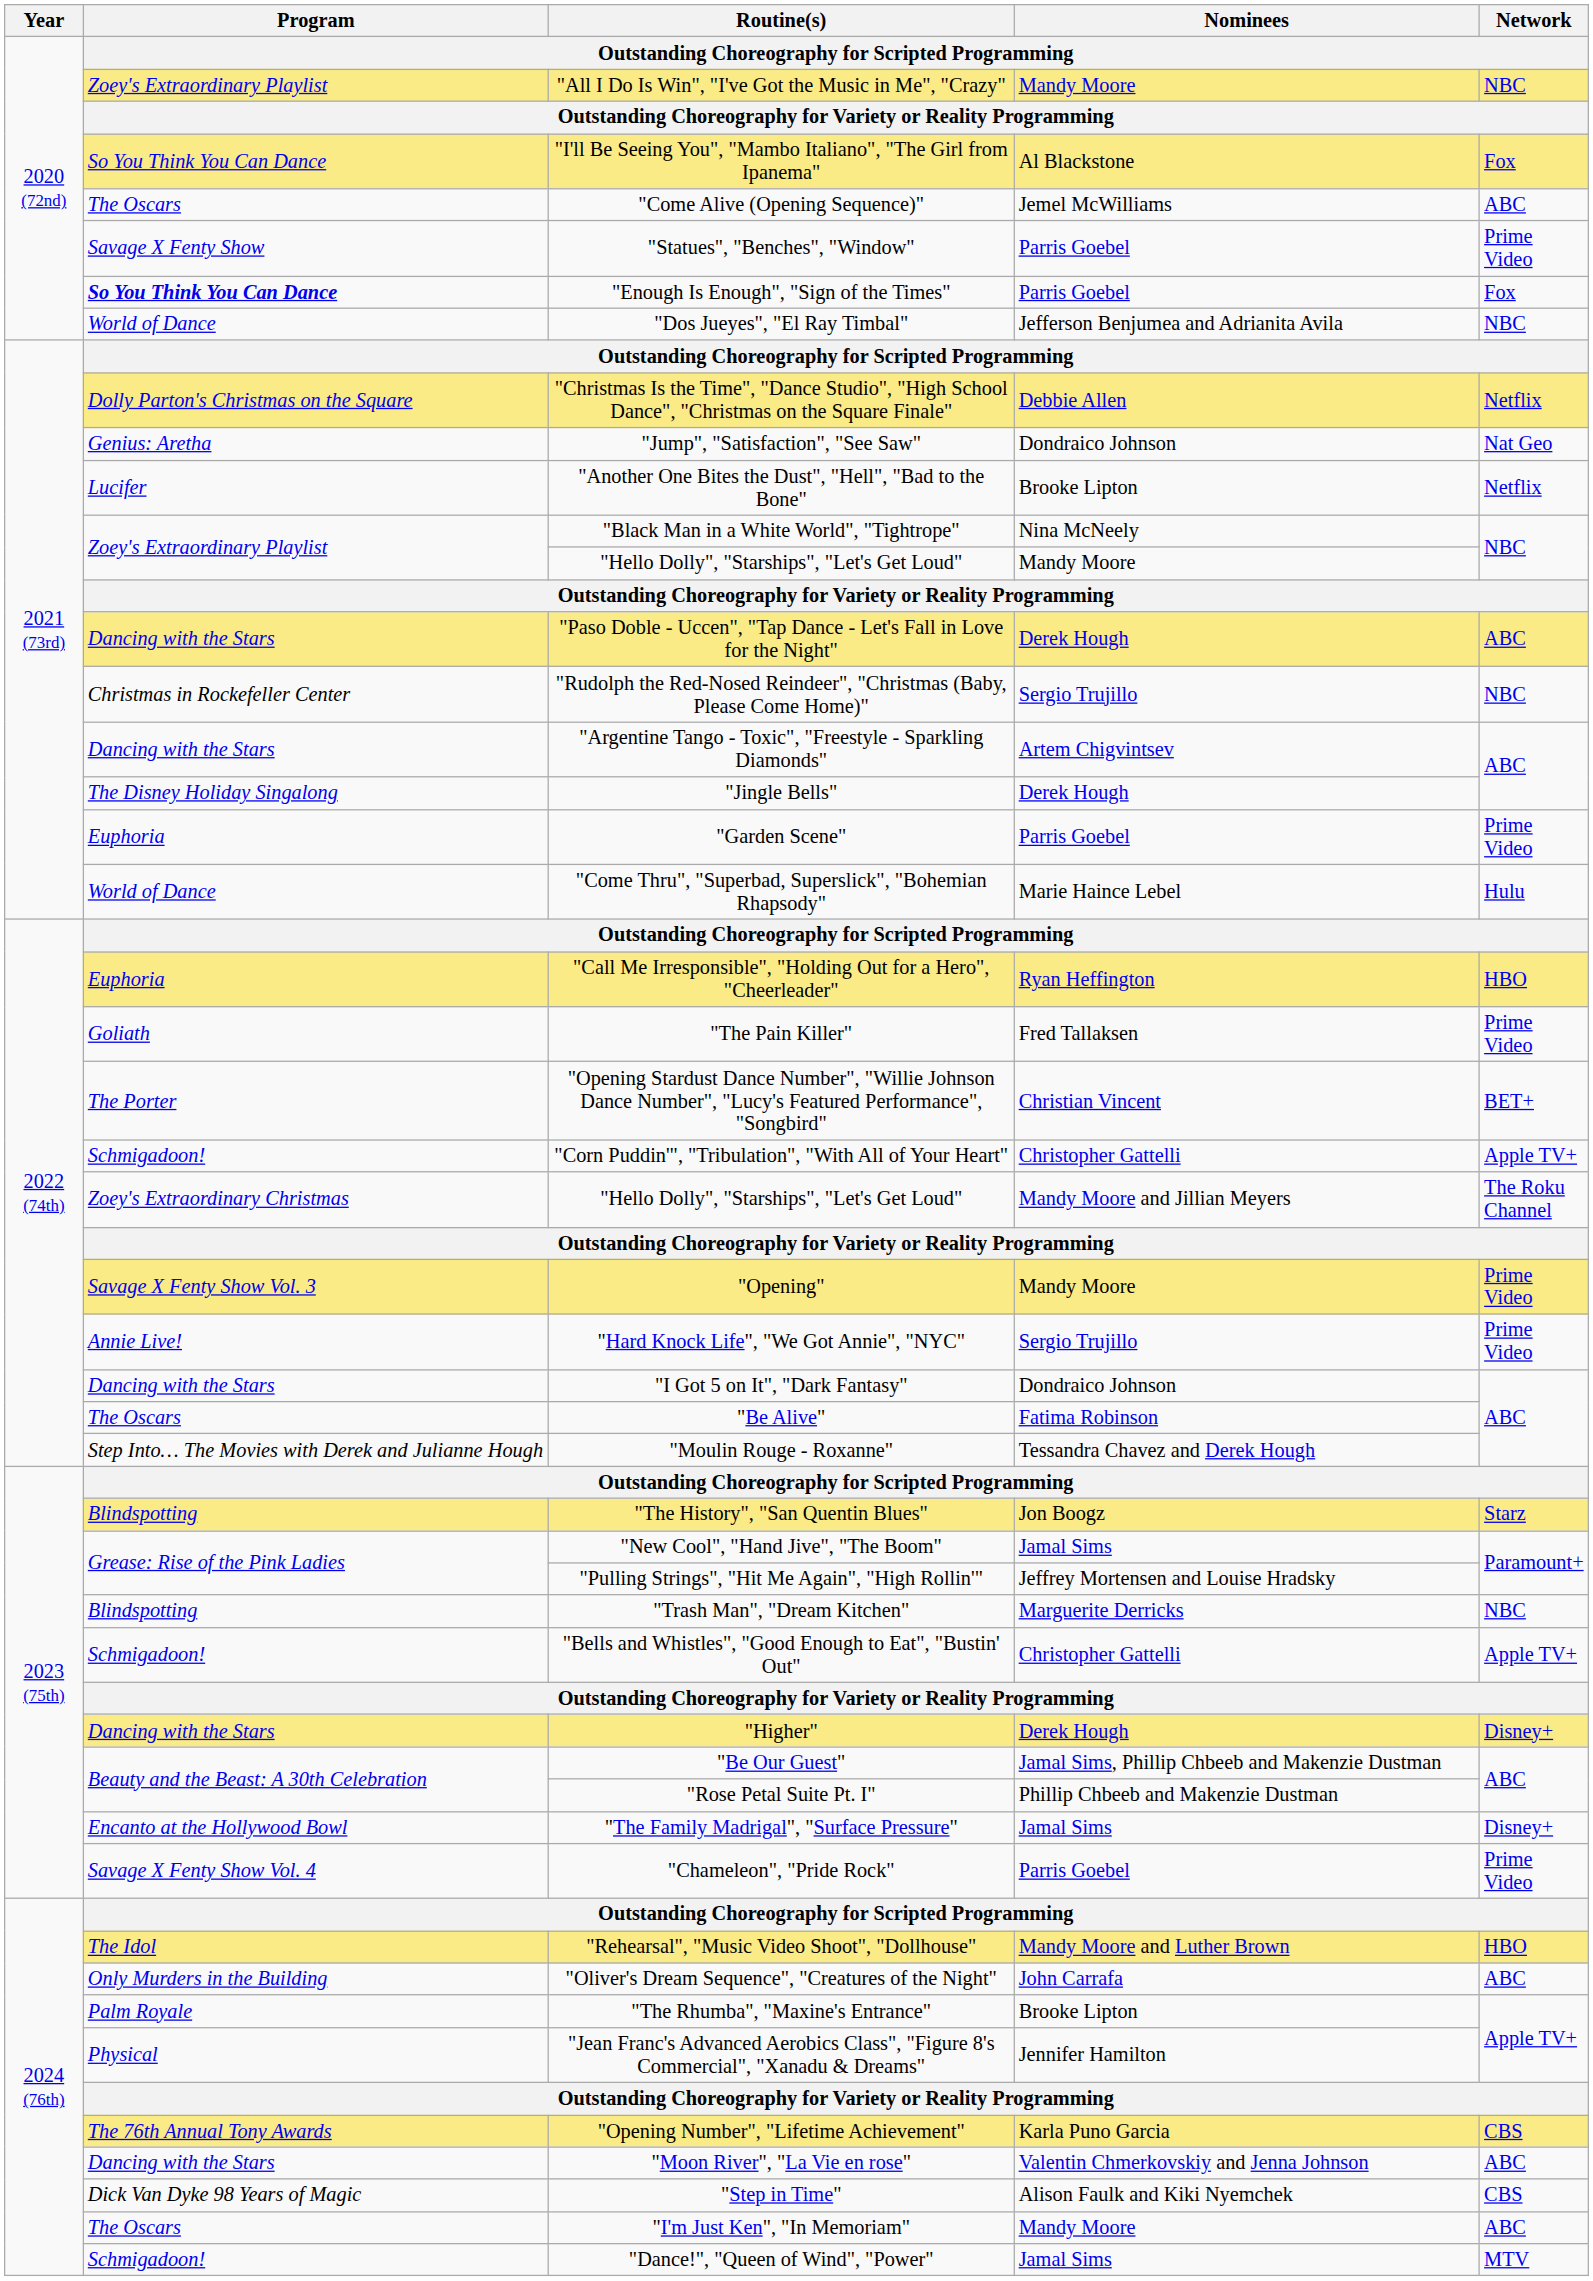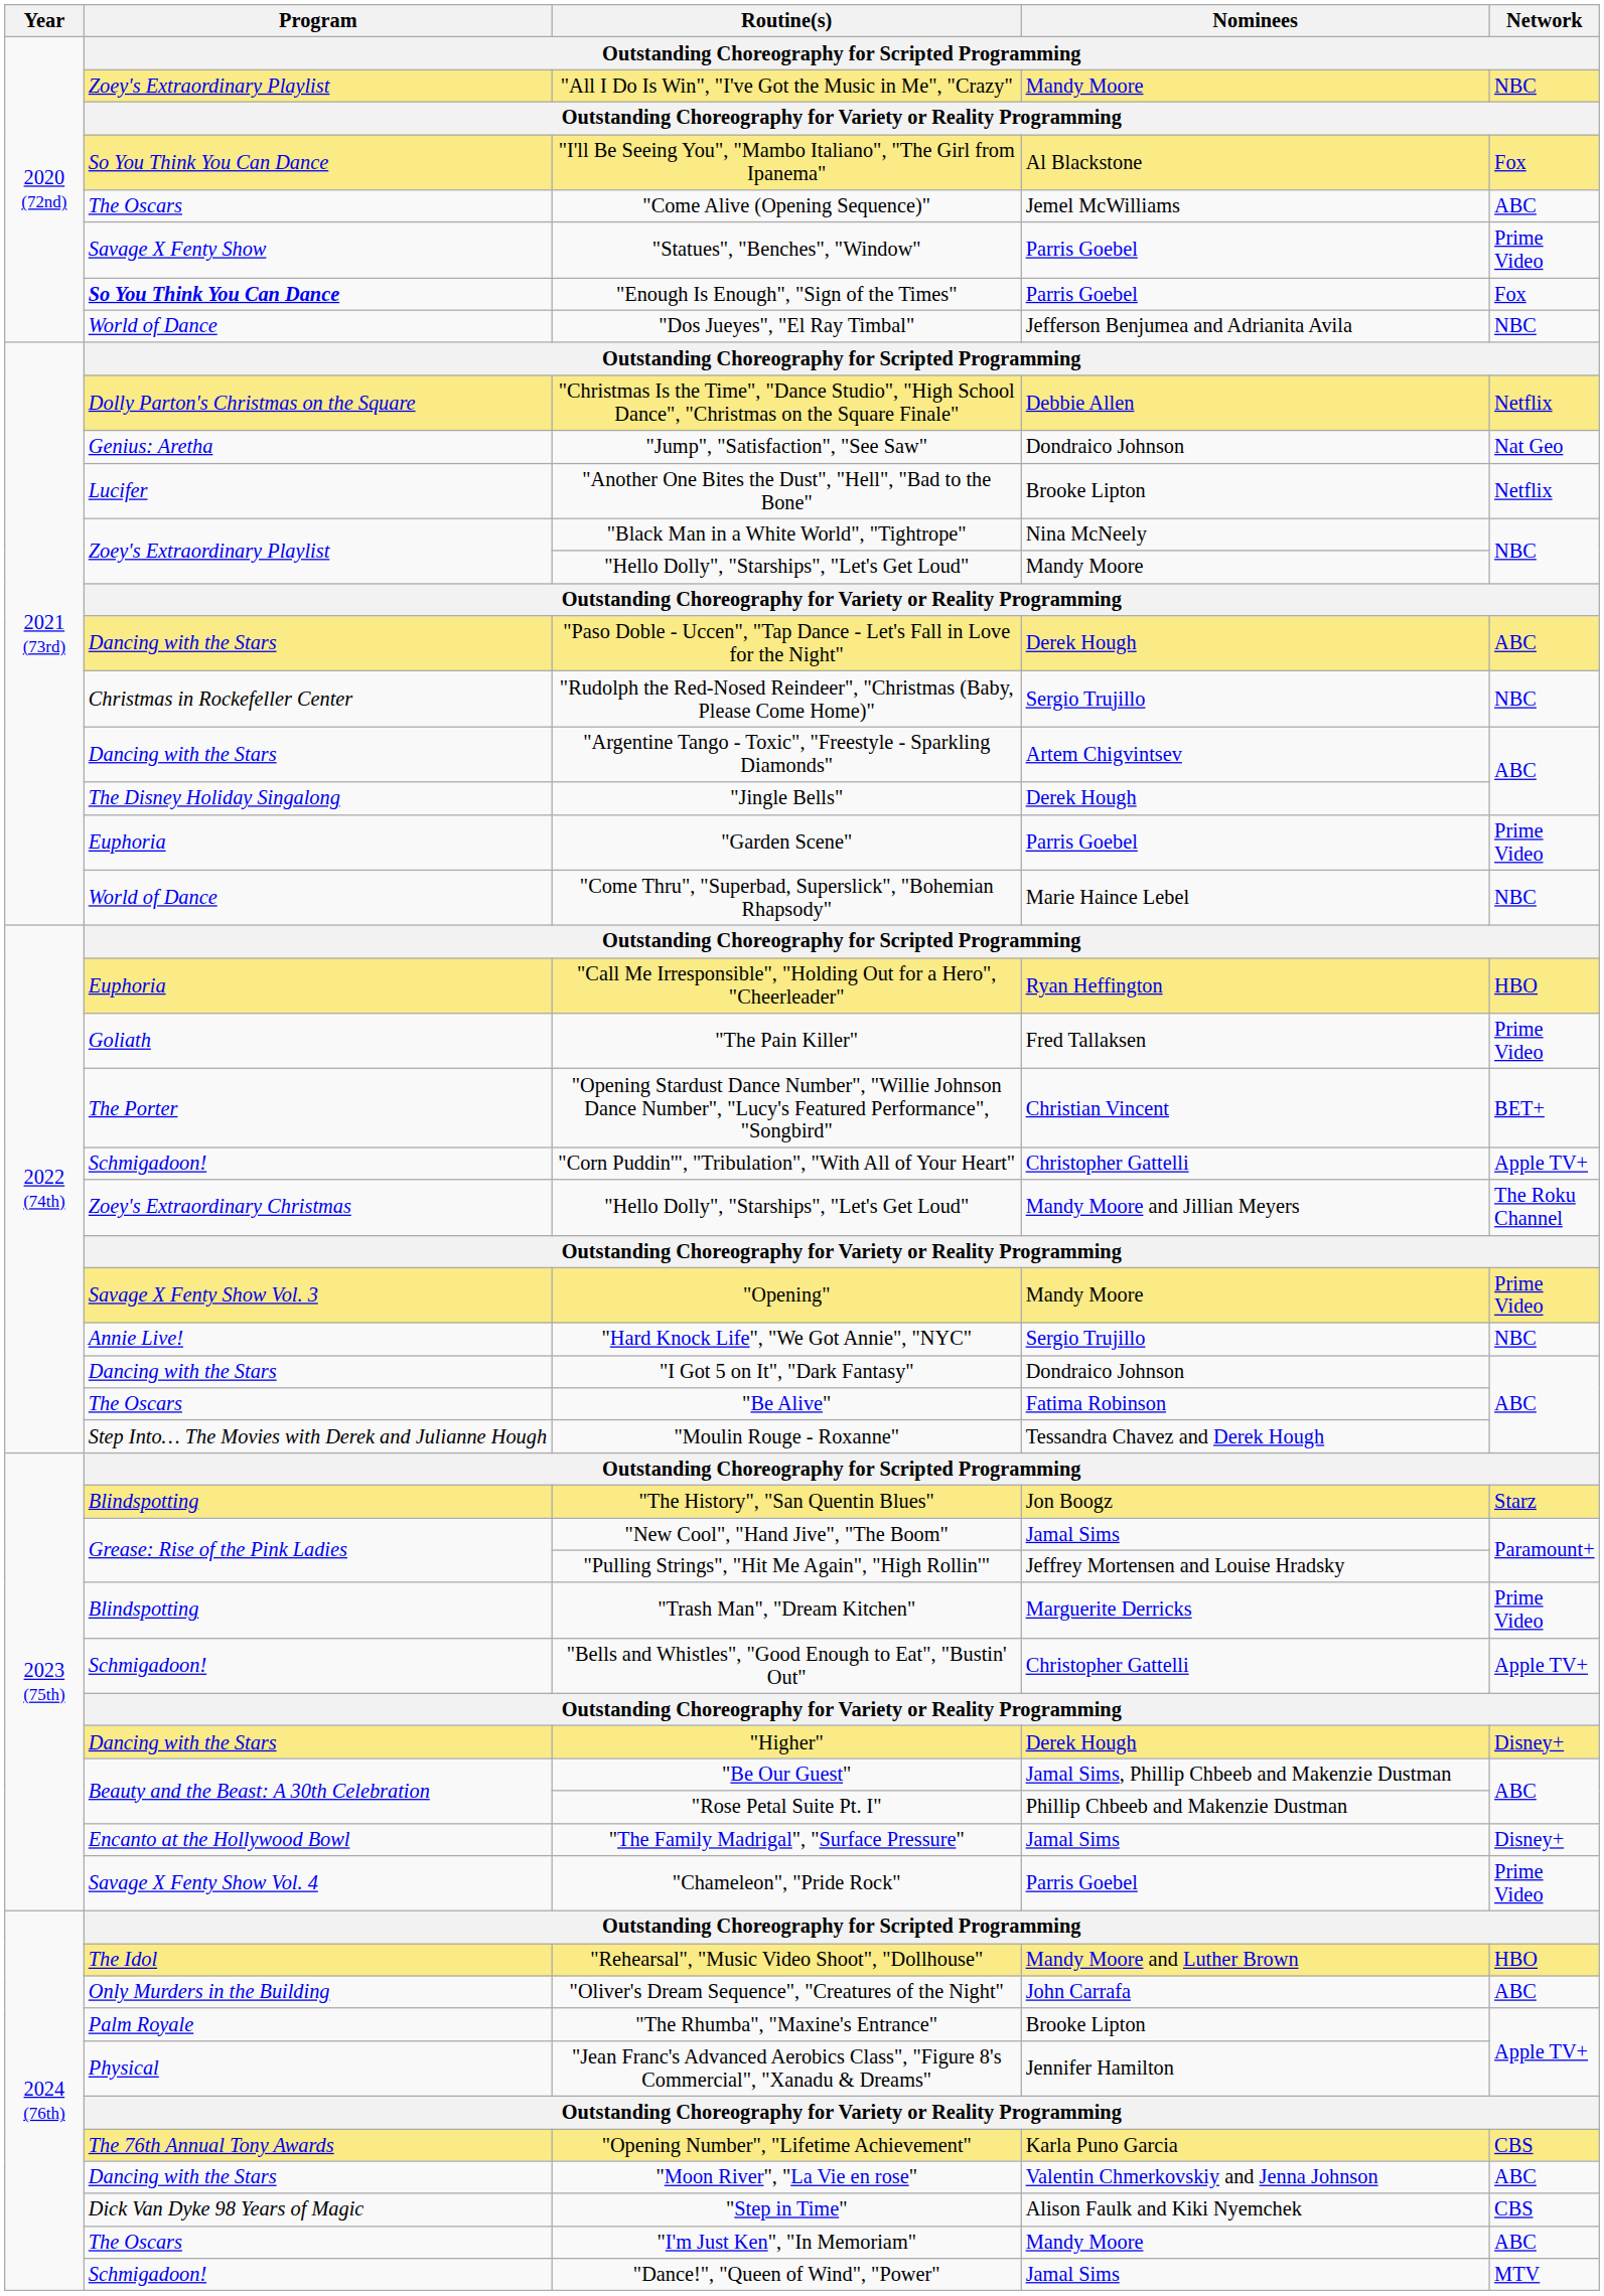"Come Thru", "Superbad, Superslick", "Bohemian Rhapsody" | Network: Hulu -> NBC
"Hard Knock Life", "We Got Annie", "NYC" | Network: Prime Video -> NBC
"Trash Man", "Dream Kitchen" | Network: NBC -> Prime Video
